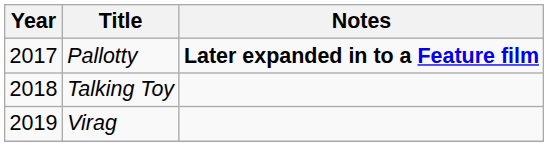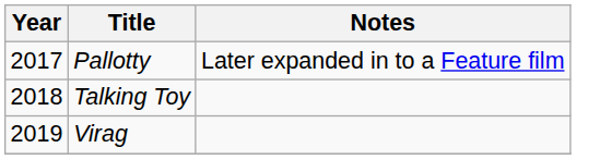Pallotty | Notes: bold -> normal
